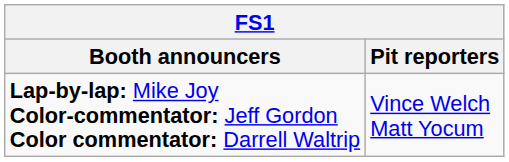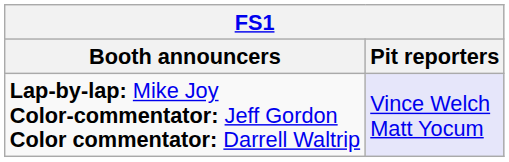row 3 | Pit reporters: no background -> lavender background
